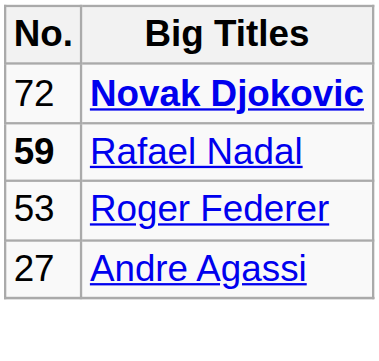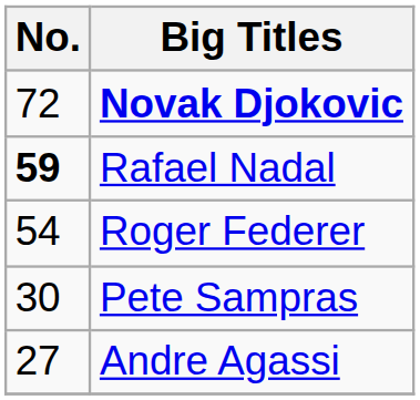Roger Federer | No.: 53 -> 54
+ row: 30 | Pete Sampras
